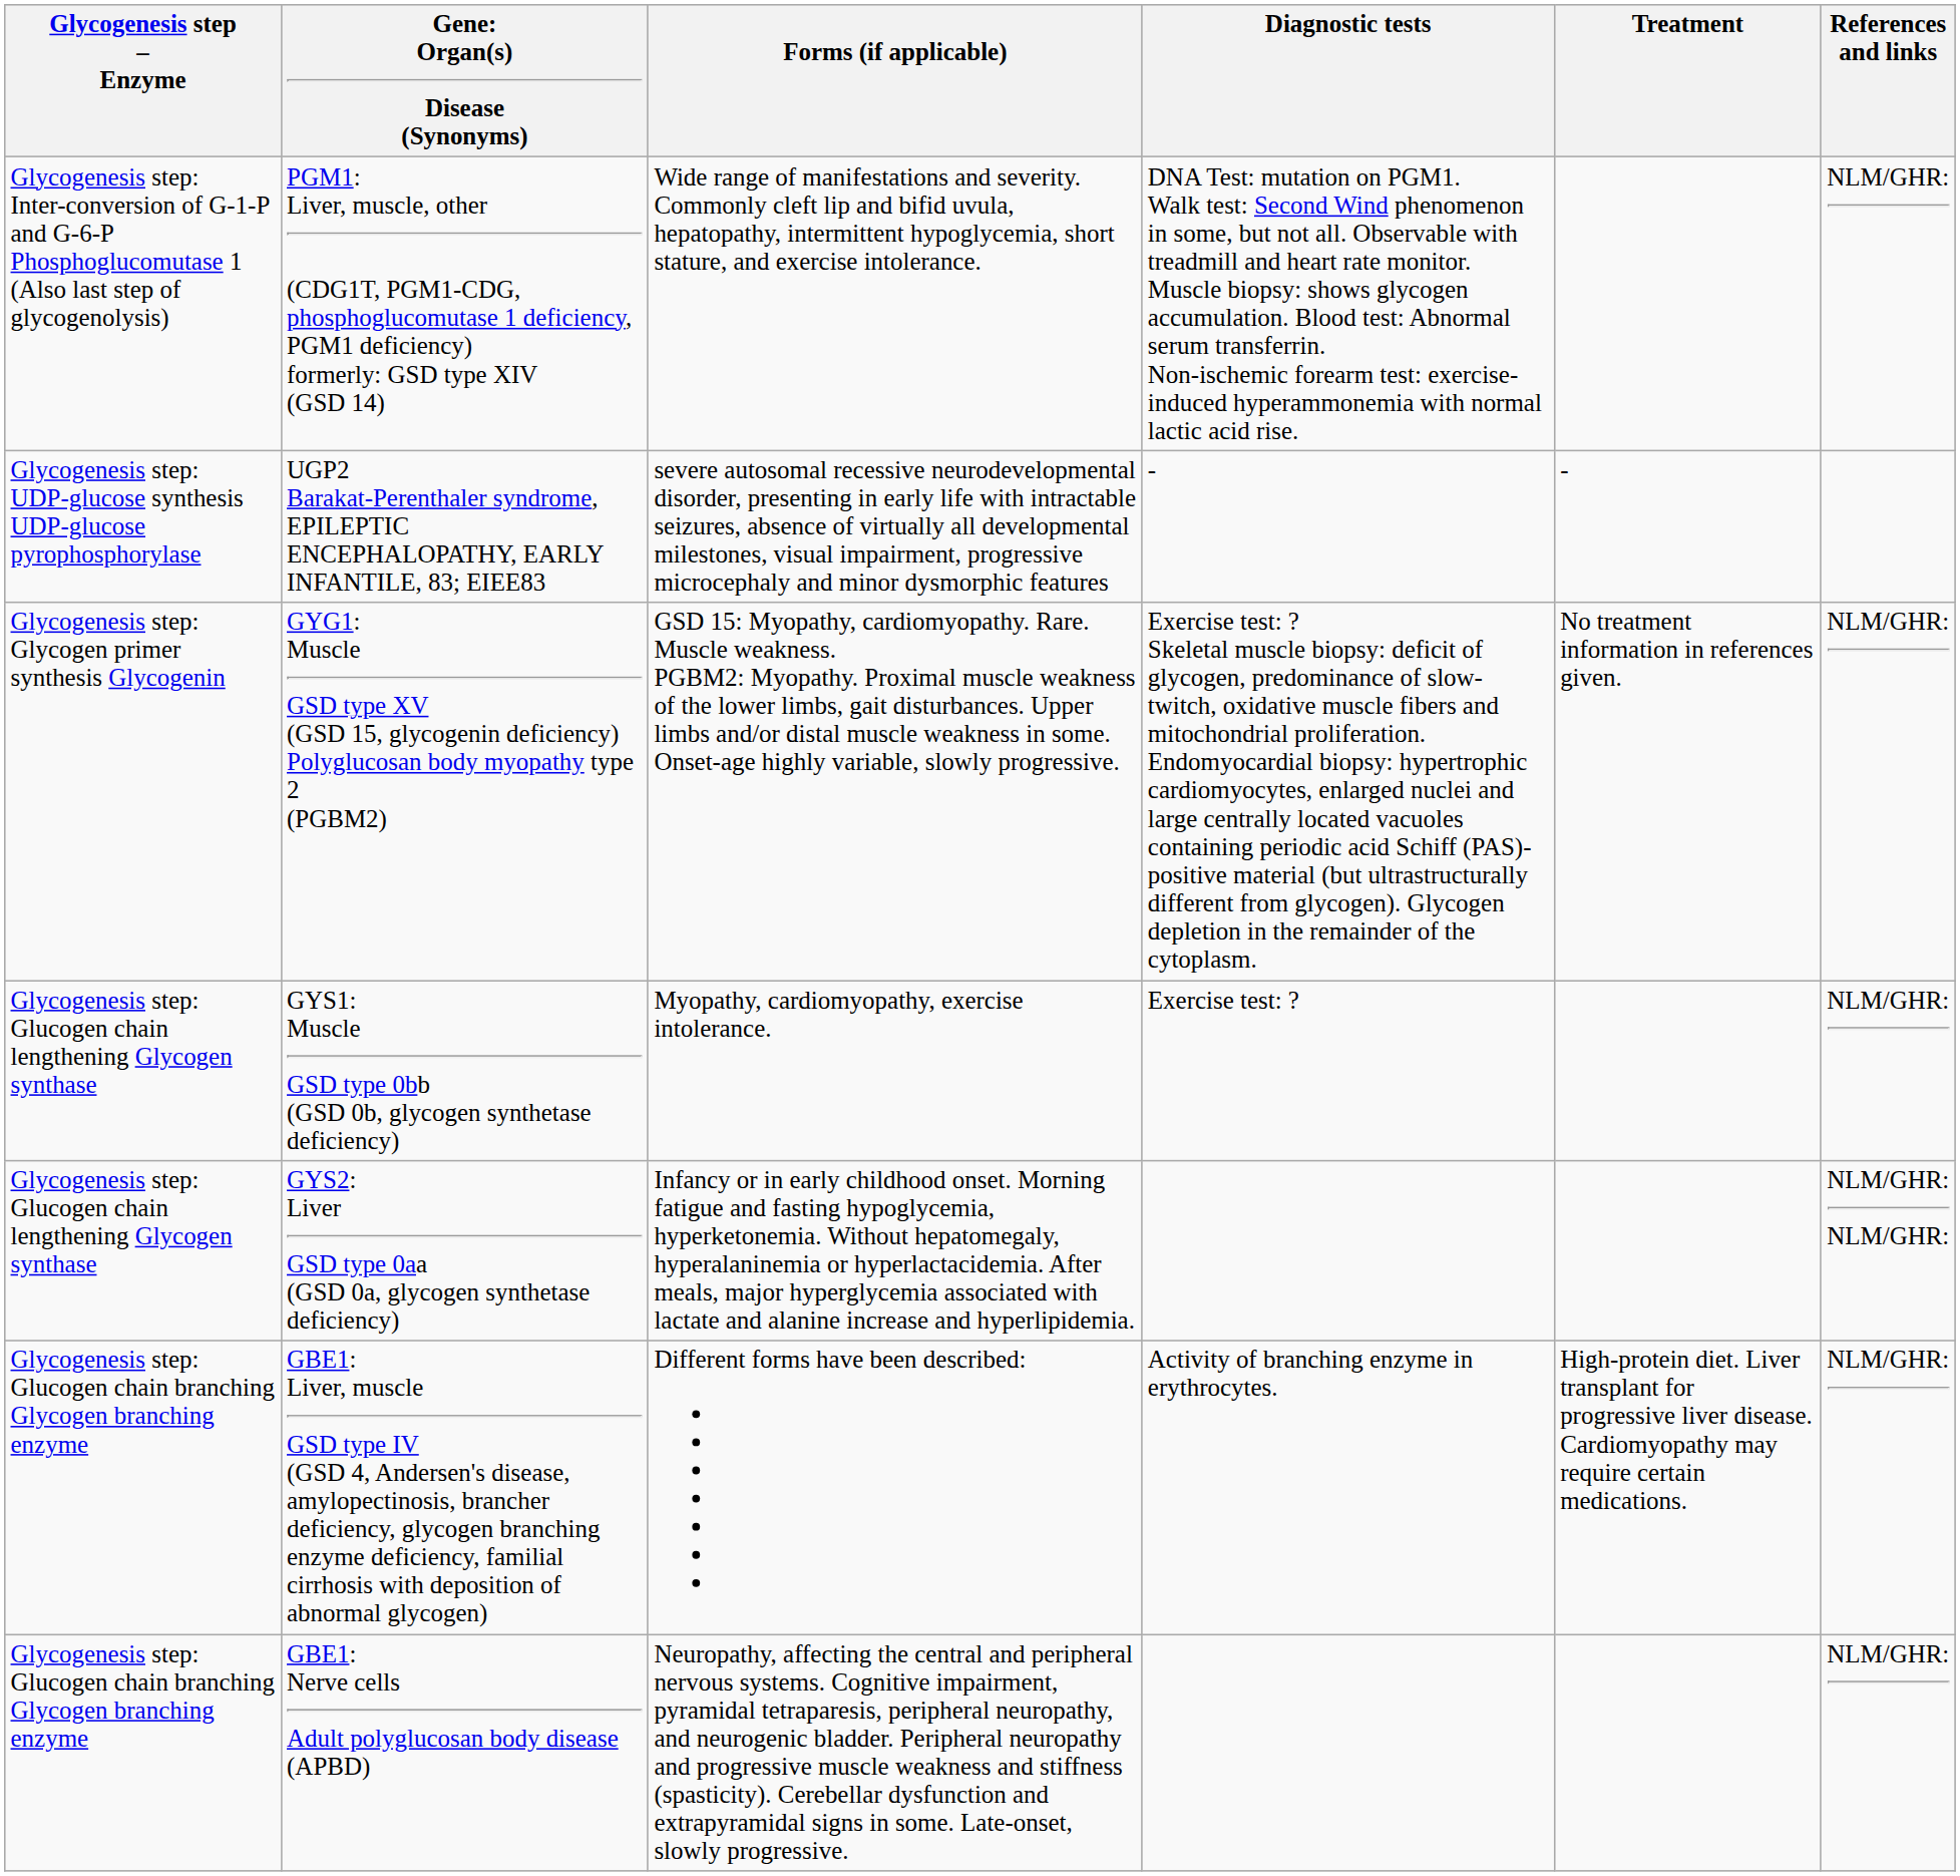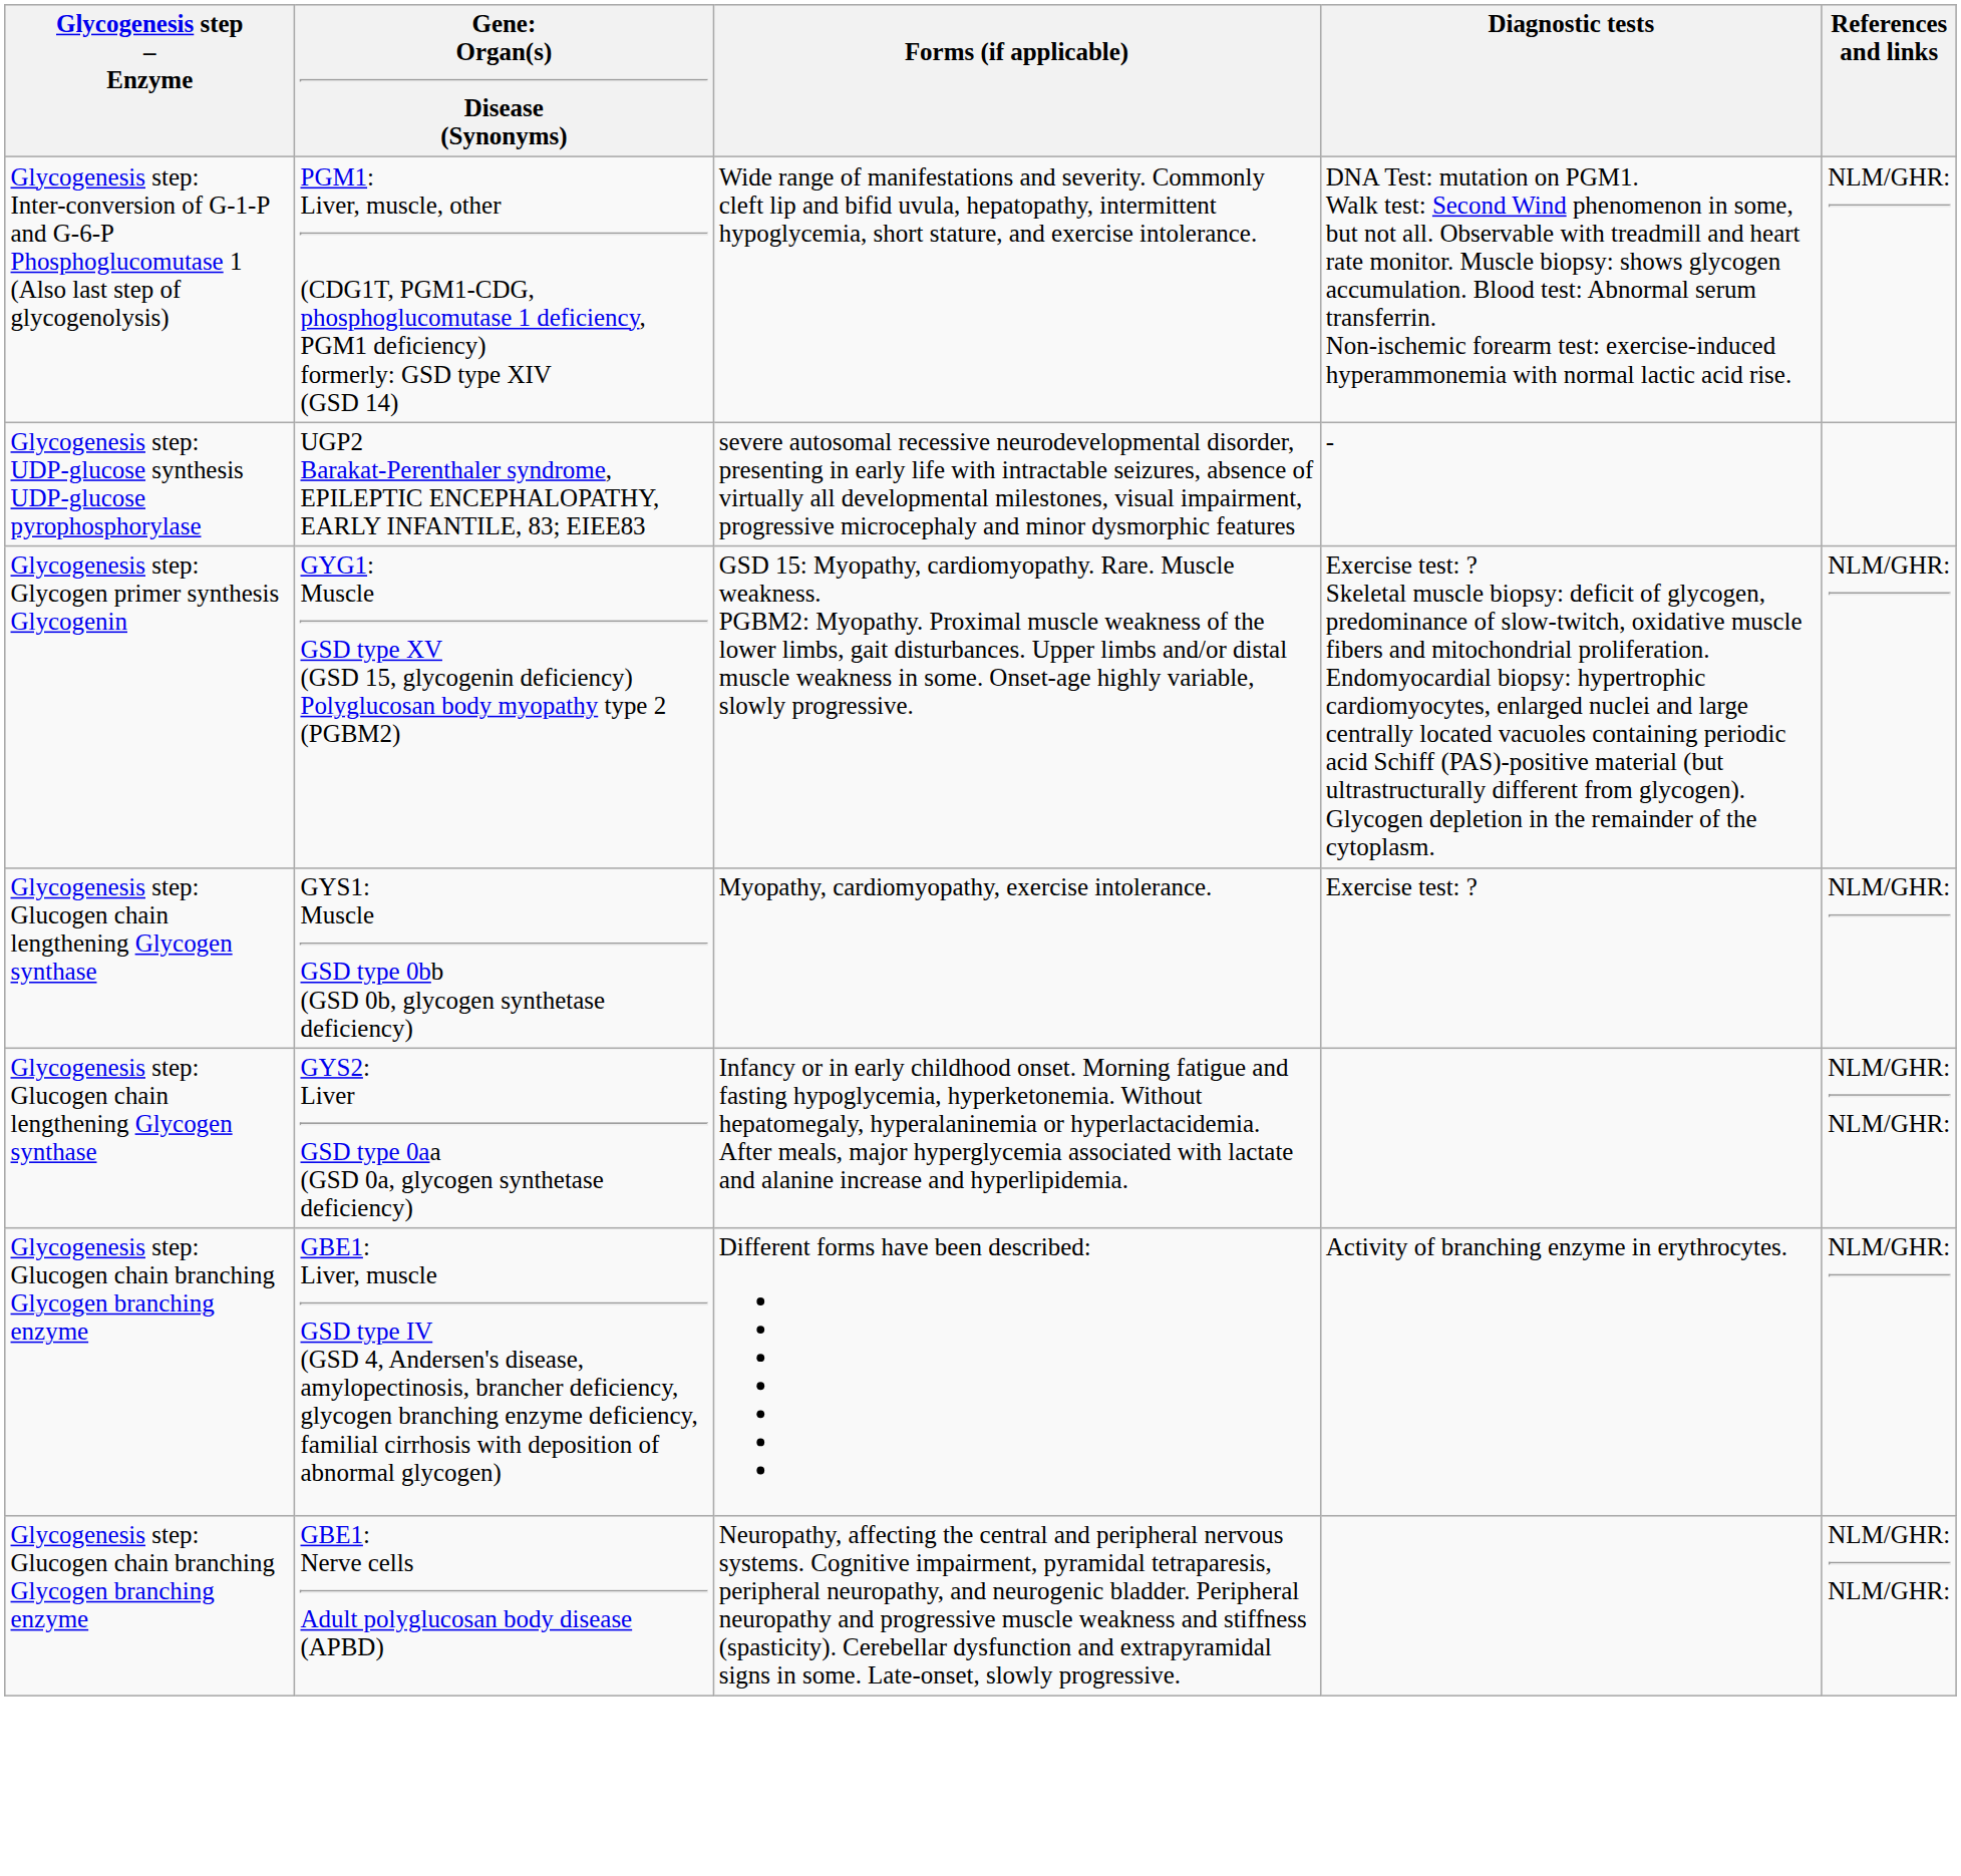- column: Treatment | - | No treatment information in references given. | High-protein diet. Liver transplant for progressive liver disease. Cardiomyopathy may require certain medications.
GBE1: Nerve cells Adult polyglucosan body disease (APBD) | References and links: NLM/GHR: -> NLM/GHR: NLM/GHR:
